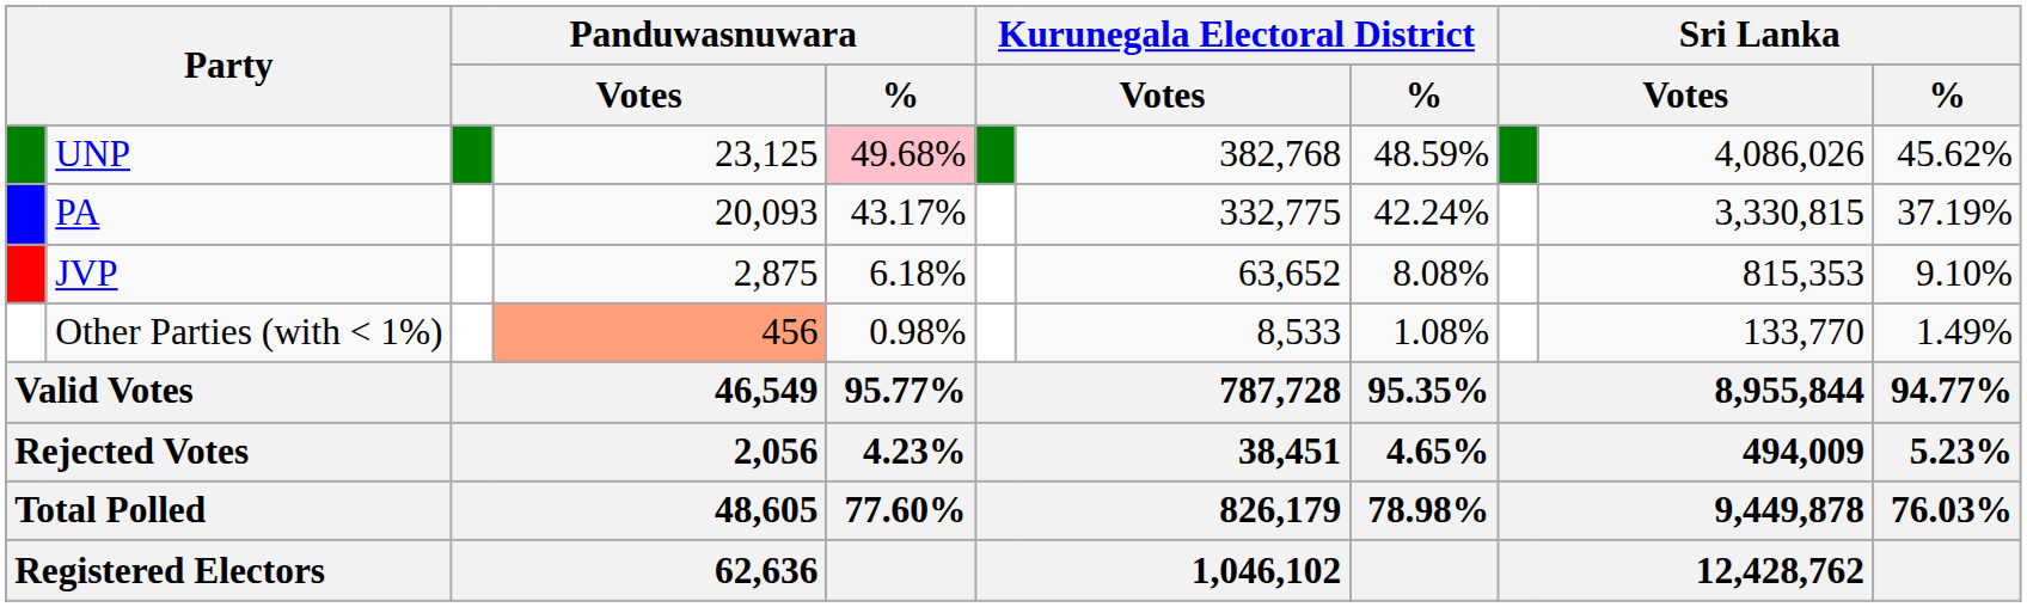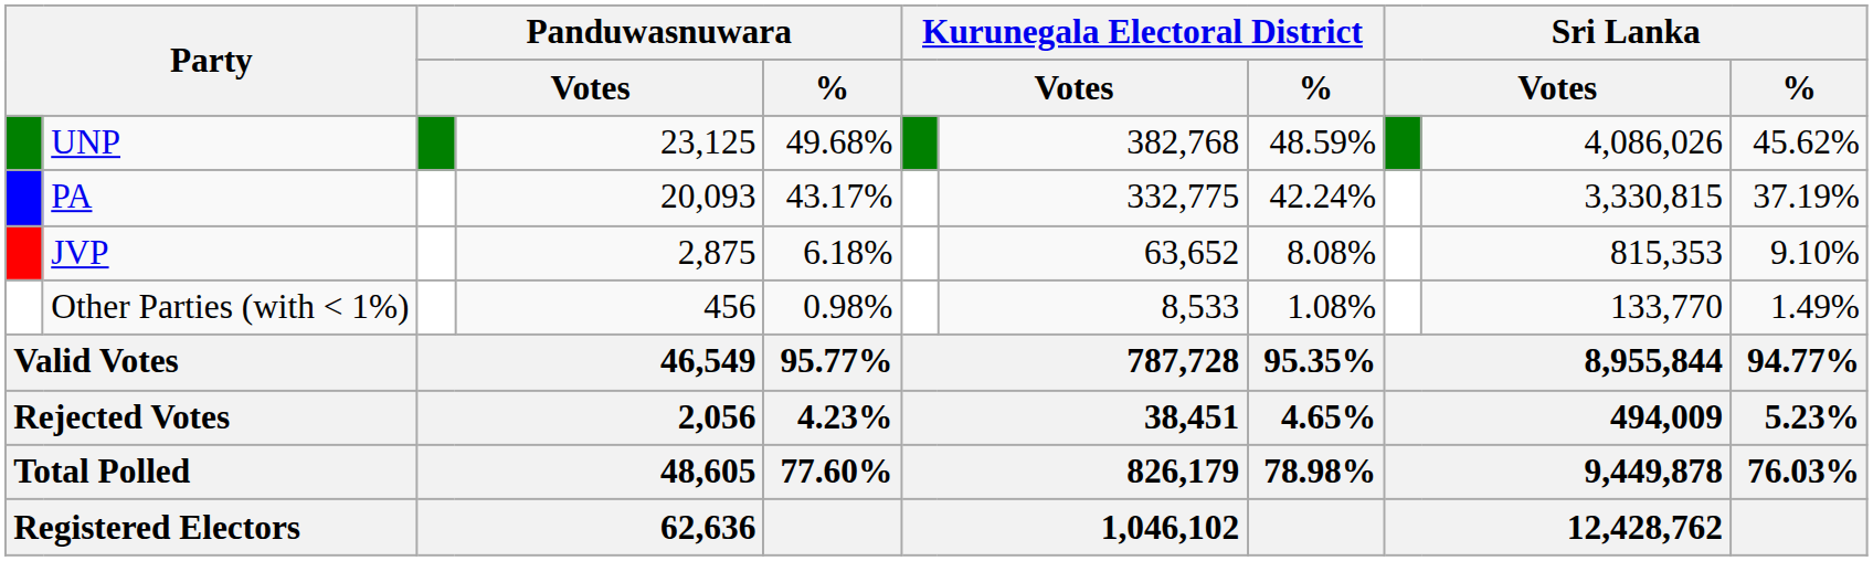UNP | Panduwasnuwara / %: pink background -> no background
Other Parties (with < 1%) | column 4: lightsalmon background -> no background
